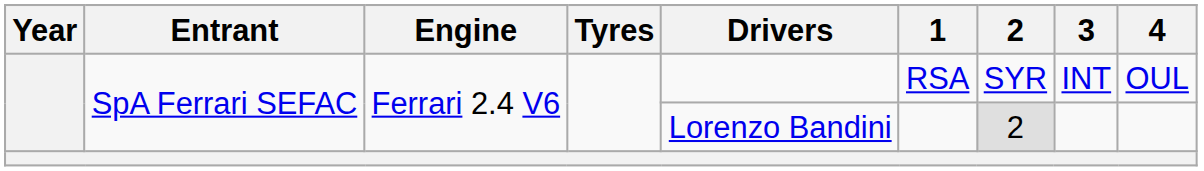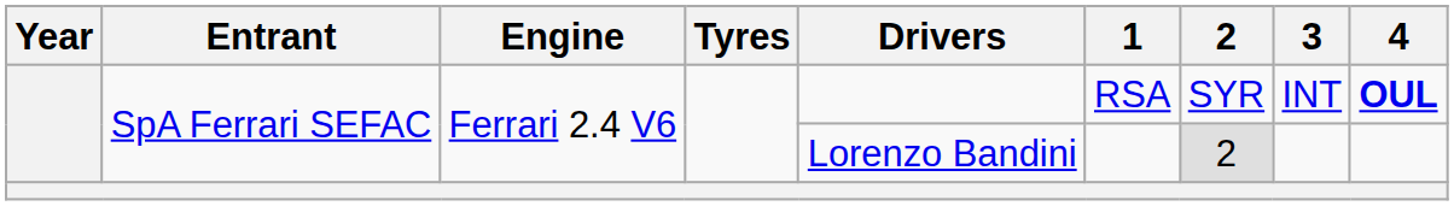row 2 | 4: normal -> bold
